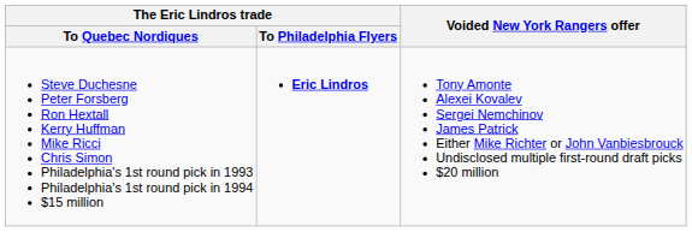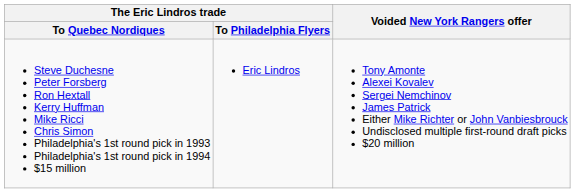row 3 | The Eric Lindros trade / To Philadelphia Flyers: bold -> normal
